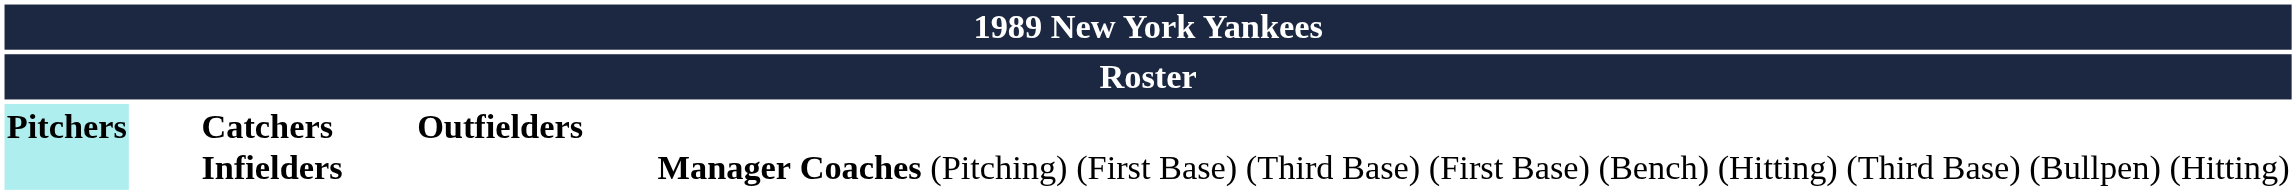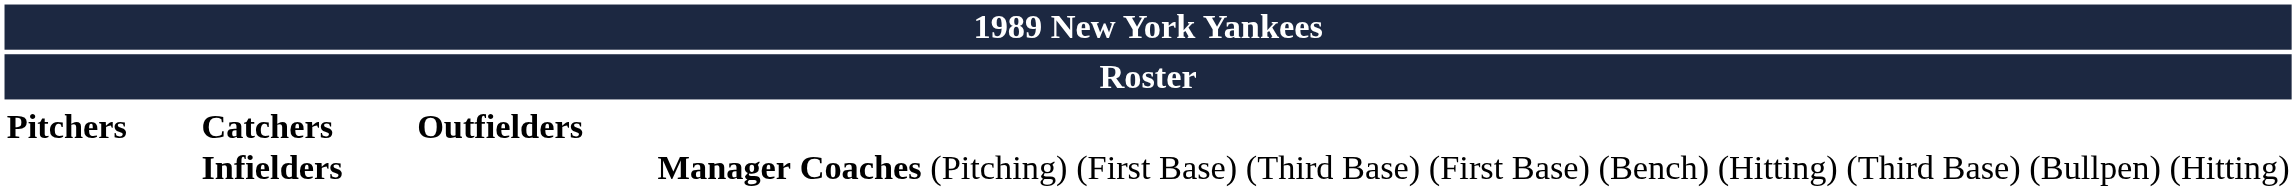Pitchers | column 1: paleturquoise background -> no background
